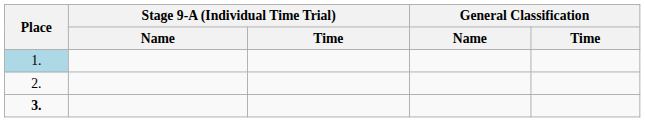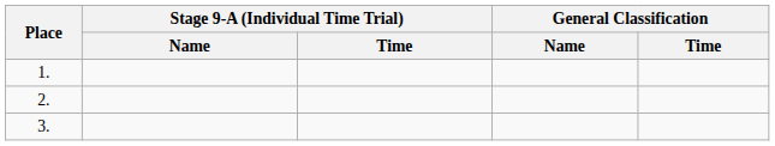1. | Place: lightblue background -> no background
3. | Place: bold -> normal
